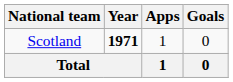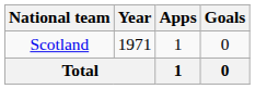Scotland | Year: bold -> normal
